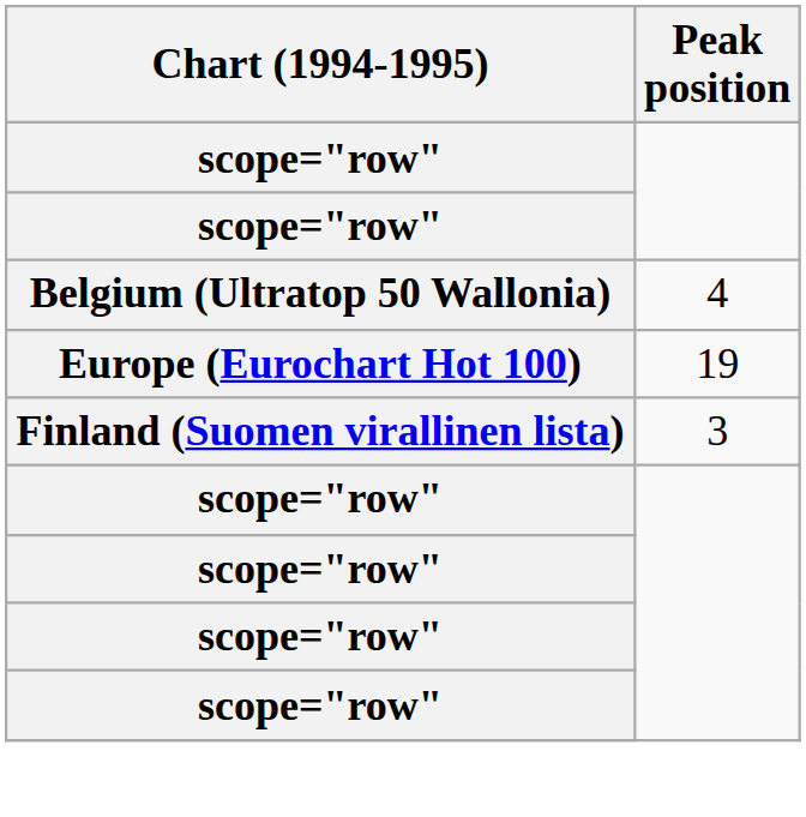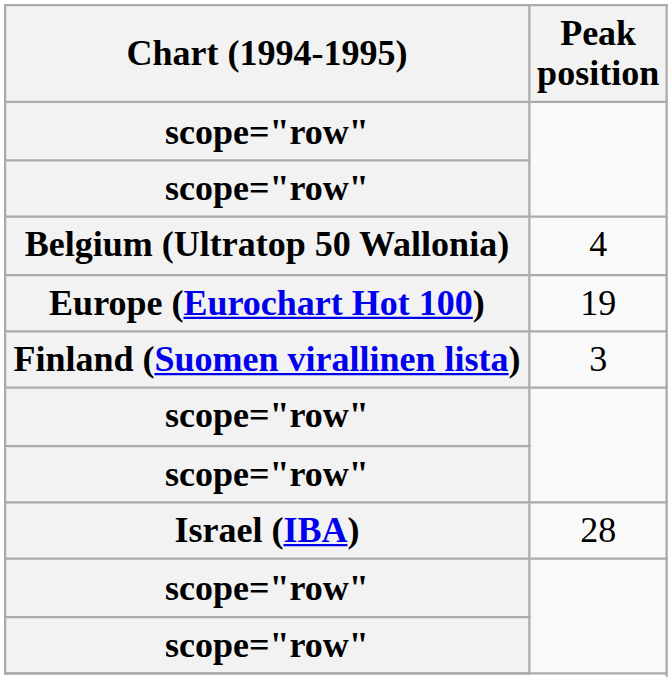+ row: Israel (IBA) | 28
